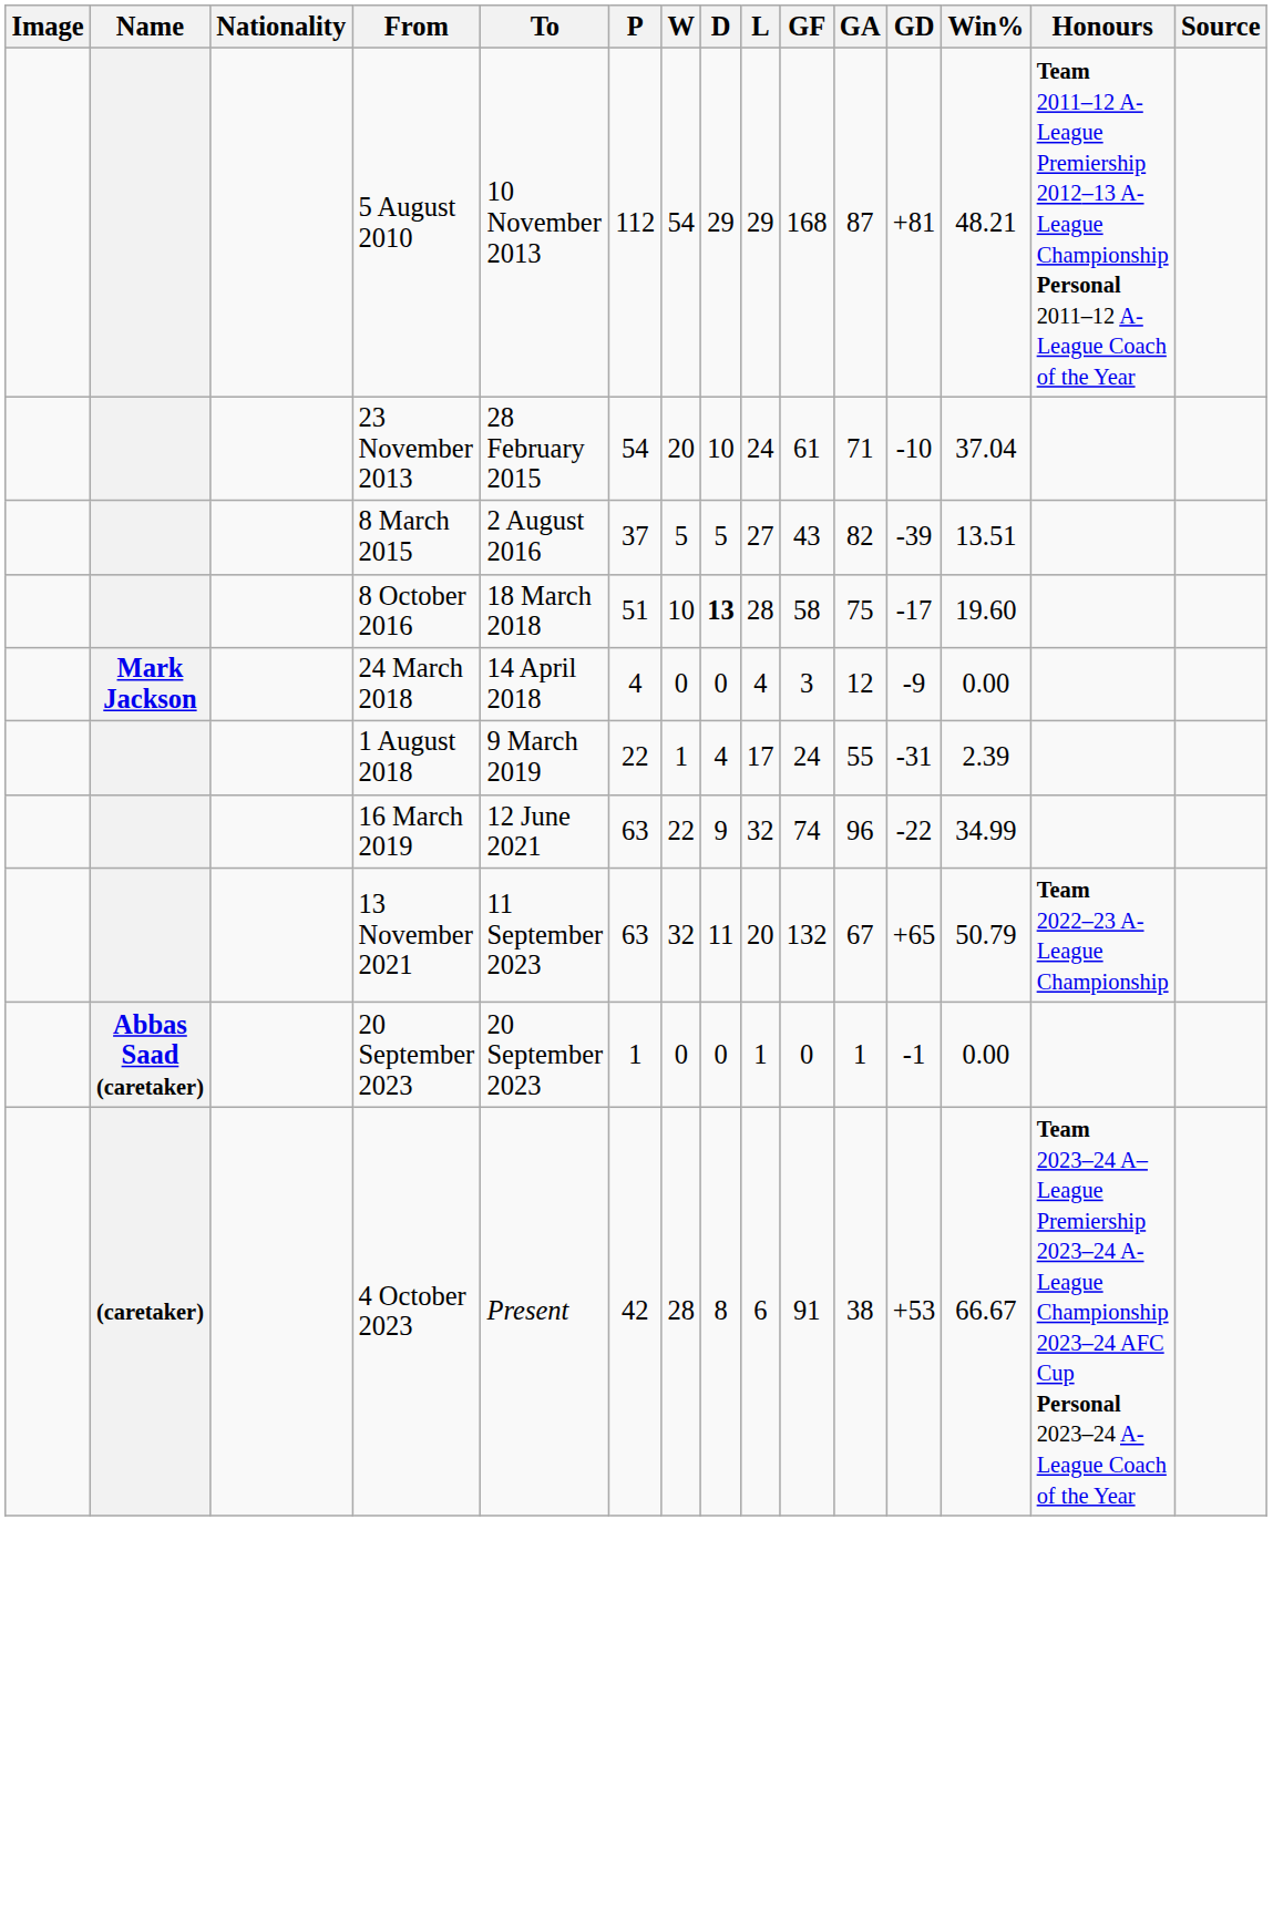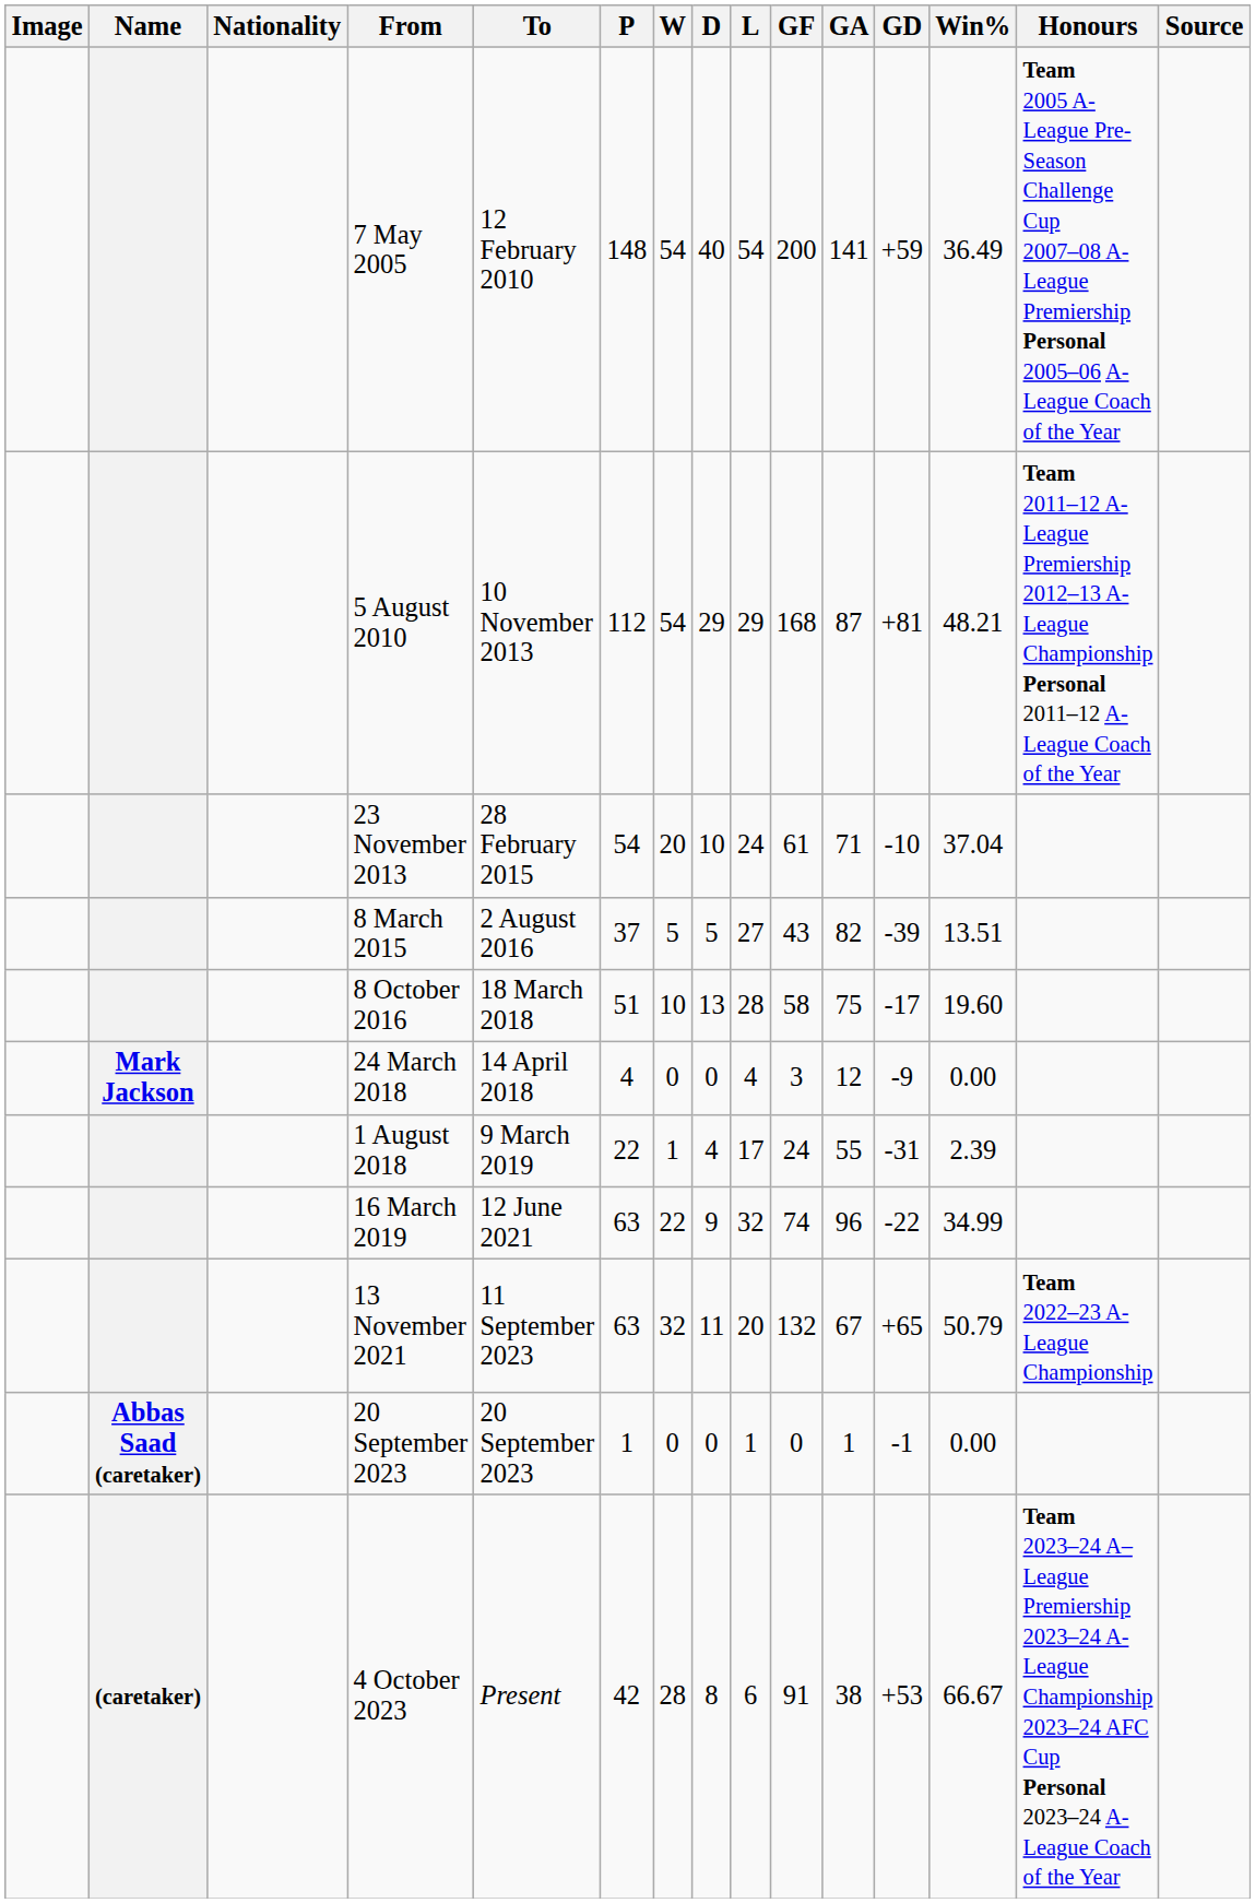+ row: 7 May 2005 | 12 February 2010 | 148 | 54 | 40 | 54 | 200 | 141 | +59 | 36.49 | Team 2005 A-League Pre-Season Challenge Cup 2007–08 A-League Premiership Personal 2005–06 A-League Coach of the Year
8 October 2016 | D: bold -> normal
